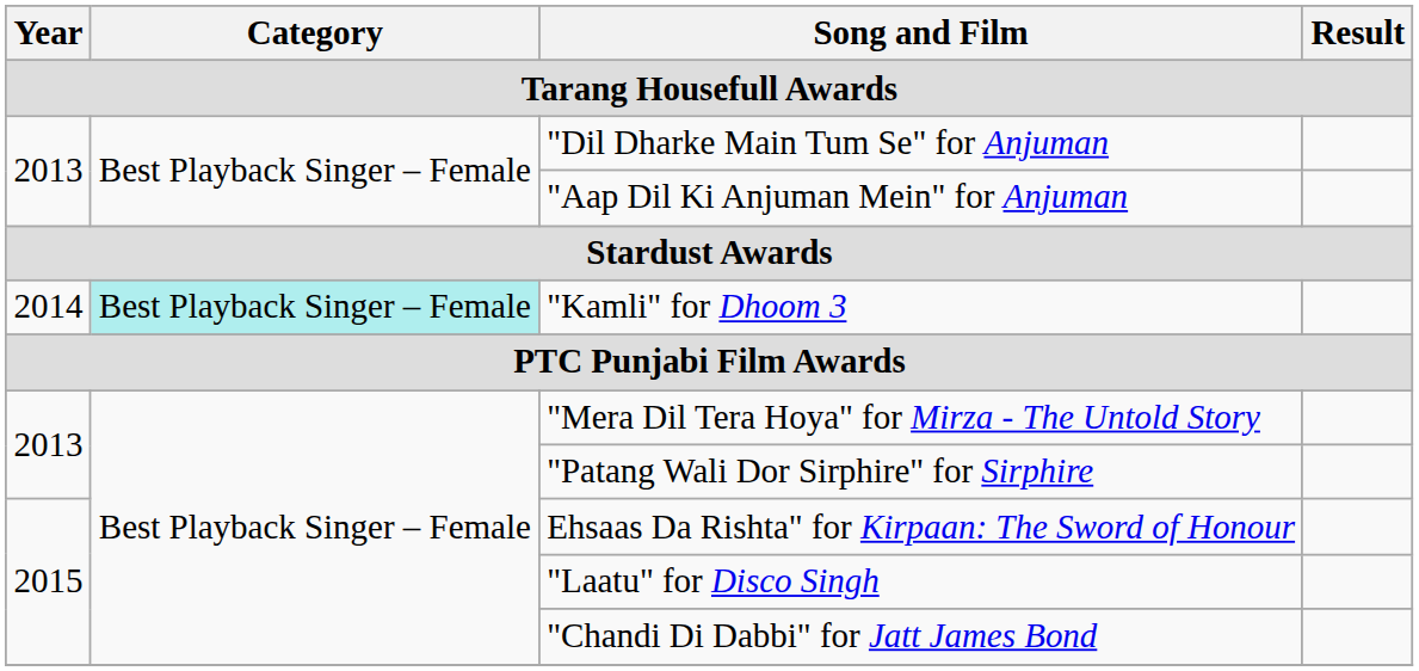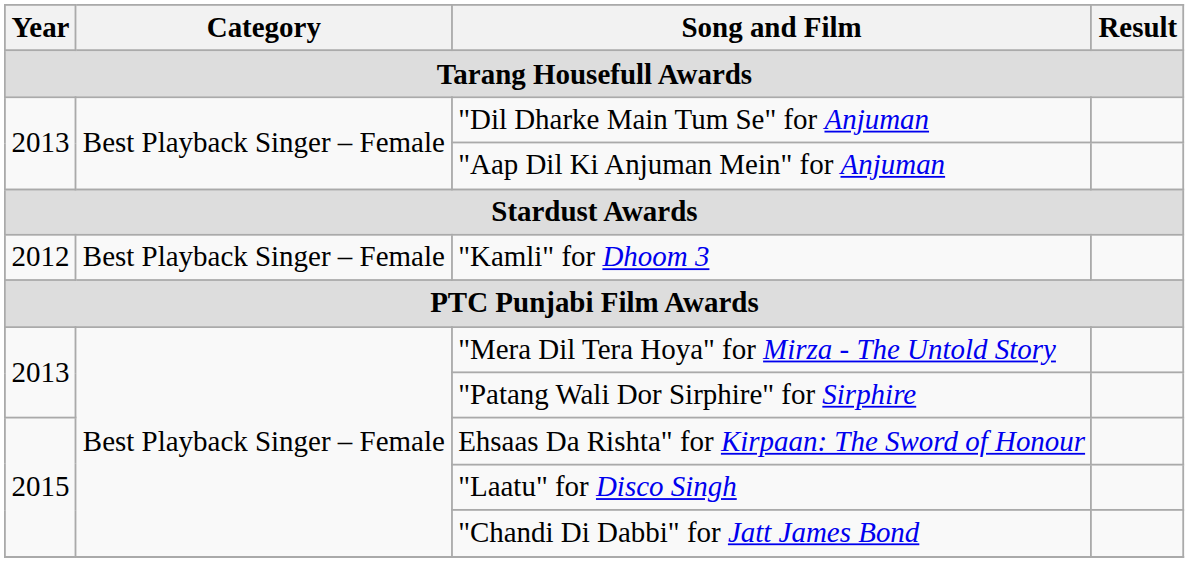"Kamli" for Dhoom 3 | Year: 2014 -> 2012
"Kamli" for Dhoom 3 | Category: paleturquoise background -> no background
